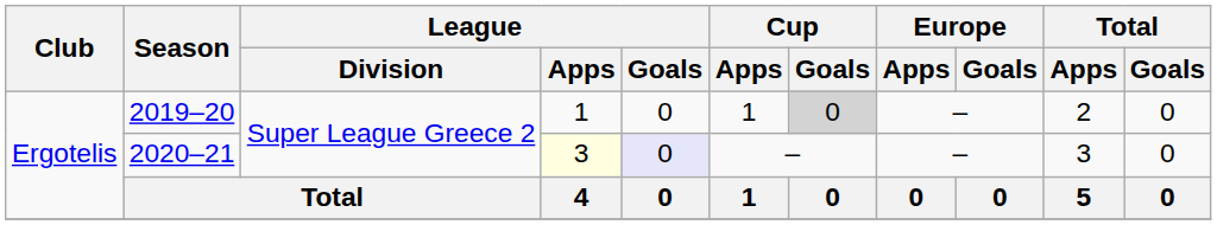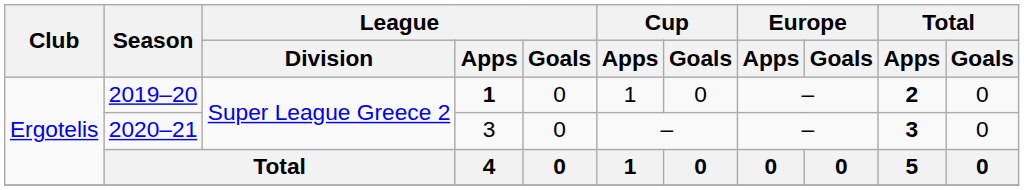2019–20 | League / Apps: normal -> bold
2019–20 | Cup / Goals: lightgrey background -> no background
2019–20 | Total / Apps: normal -> bold
2020–21 | League / Apps: lightyellow background -> no background
2020–21 | League / Goals: lavender background -> no background
2020–21 | Total / Apps: normal -> bold
